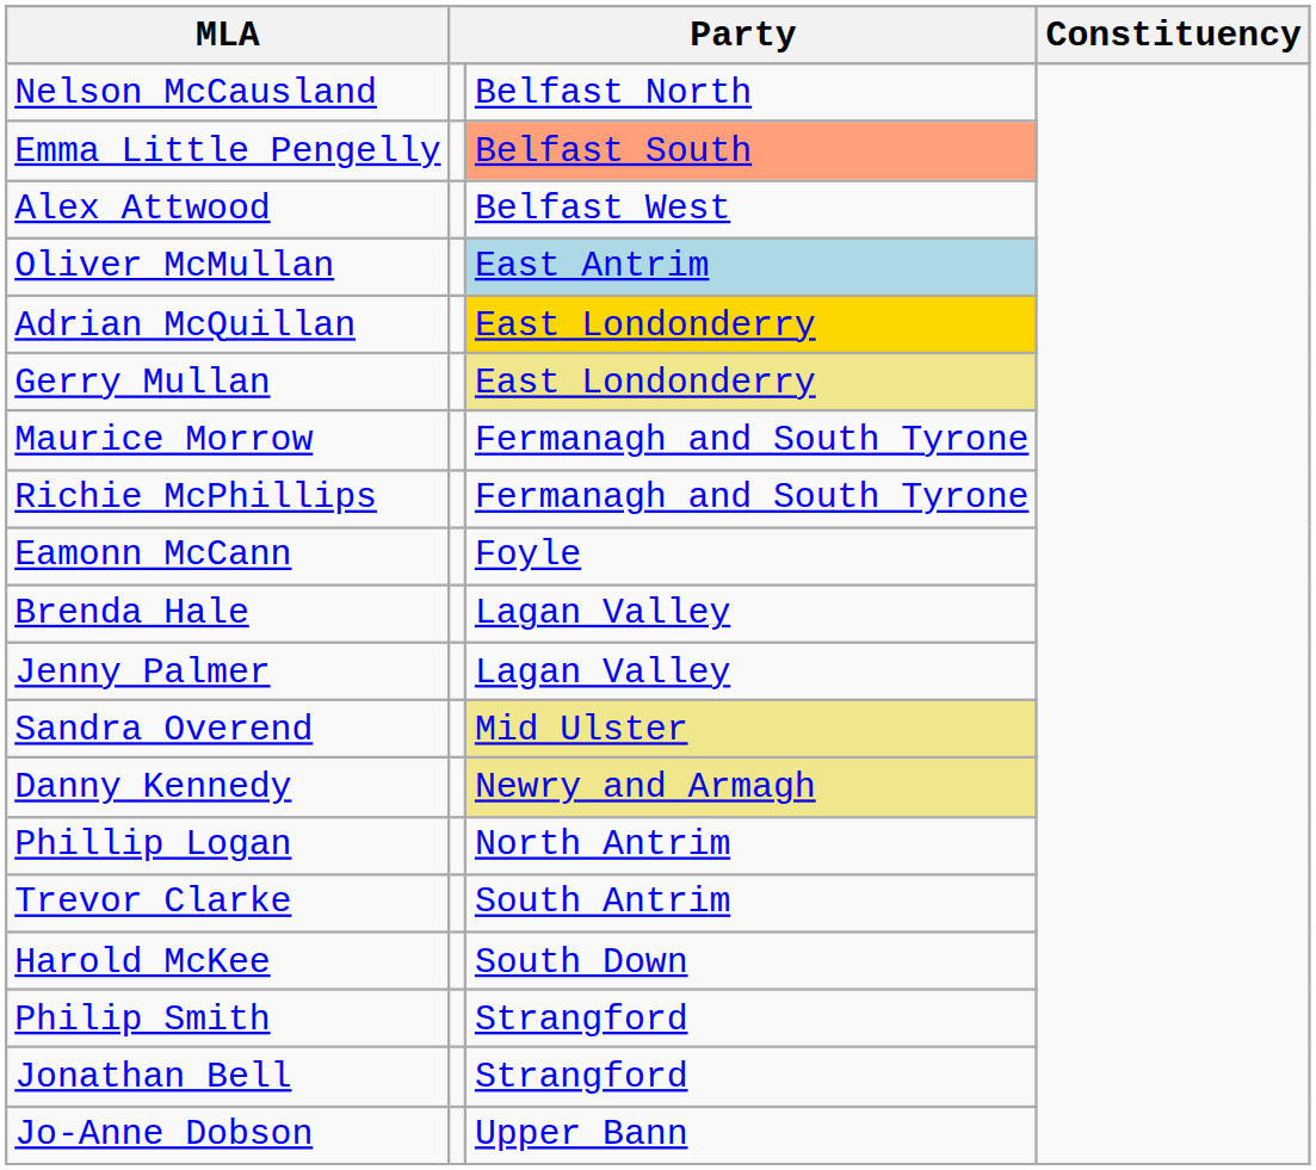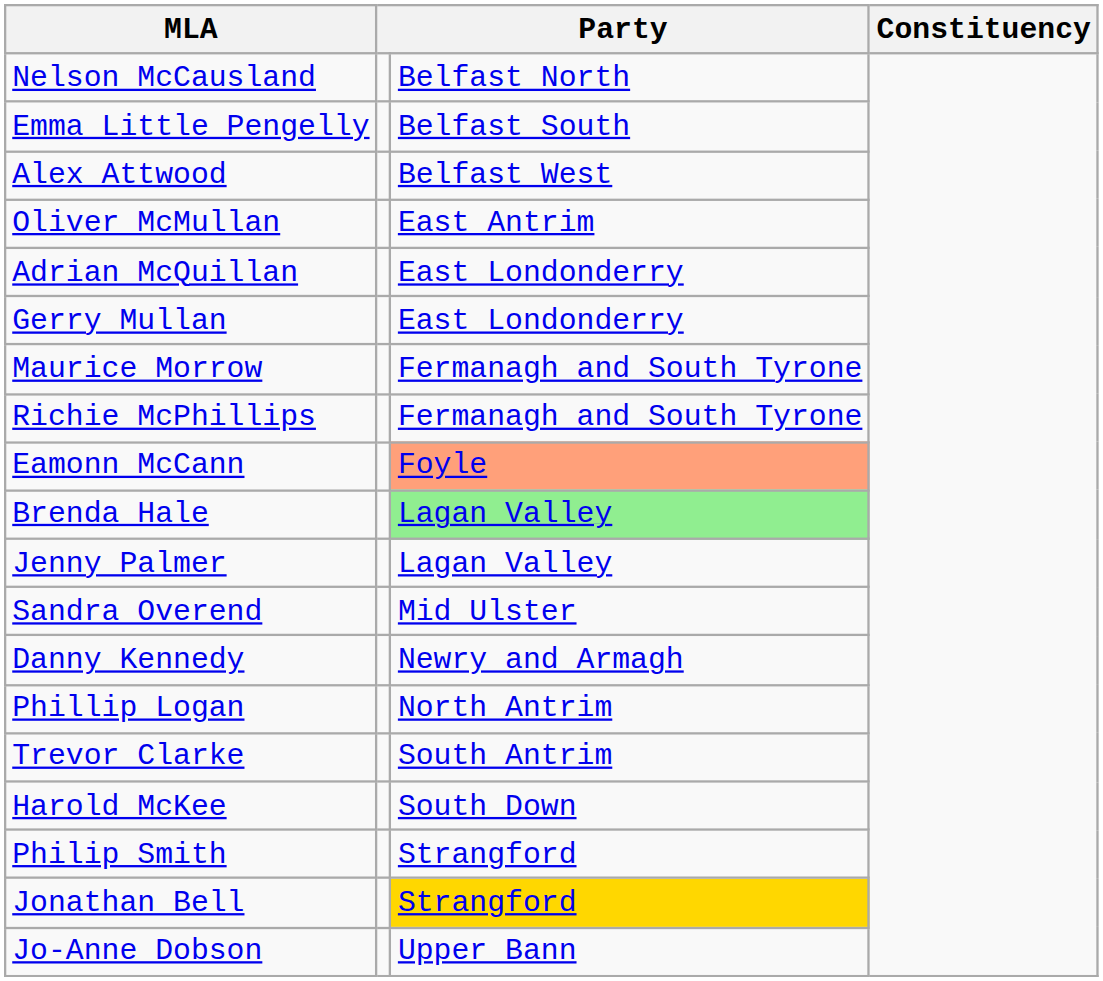Emma Little Pengelly | column 3: lightsalmon background -> no background
Oliver McMullan | column 3: lightblue background -> no background
Adrian McQuillan | column 3: gold background -> no background
Gerry Mullan | column 3: khaki background -> no background
Eamonn McCann | column 3: no background -> lightsalmon background
Brenda Hale | column 3: no background -> lightgreen background
Sandra Overend | column 3: khaki background -> no background
Danny Kennedy | column 3: khaki background -> no background
Jonathan Bell | column 3: no background -> gold background
